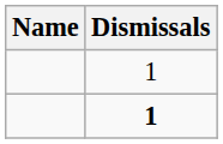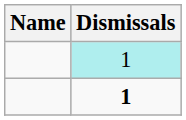row 2 | Dismissals: no background -> paleturquoise background
